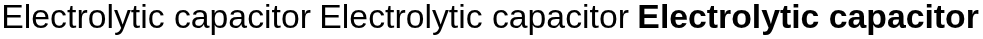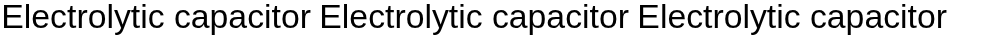row 1 | column 3: bold -> normal
